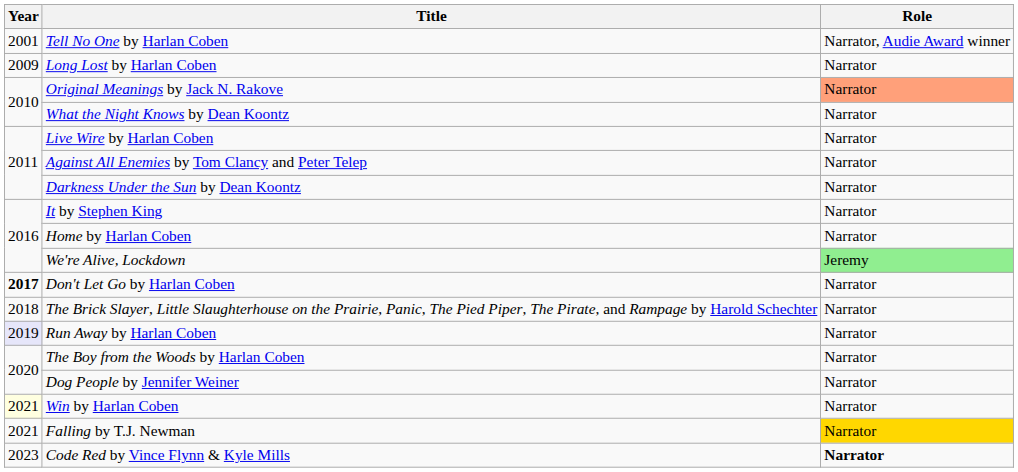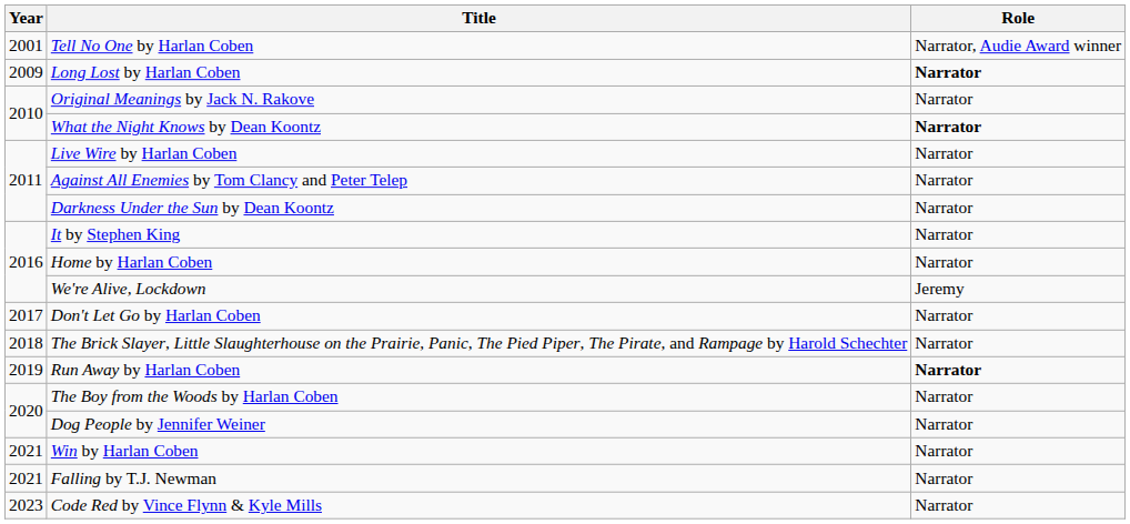Long Lost by Harlan Coben | Role: normal -> bold
Original Meanings by Jack N. Rakove | Role: lightsalmon background -> no background
What the Night Knows by Dean Koontz | Role: normal -> bold
We're Alive, Lockdown | Role: lightgreen background -> no background
Don't Let Go by Harlan Coben | Year: bold -> normal
Run Away by Harlan Coben | Year: lavender background -> no background
Run Away by Harlan Coben | Role: normal -> bold
Win by Harlan Coben | Year: lightyellow background -> no background
Falling by T.J. Newman | Role: gold background -> no background
Code Red by Vince Flynn & Kyle Mills | Role: bold -> normal
